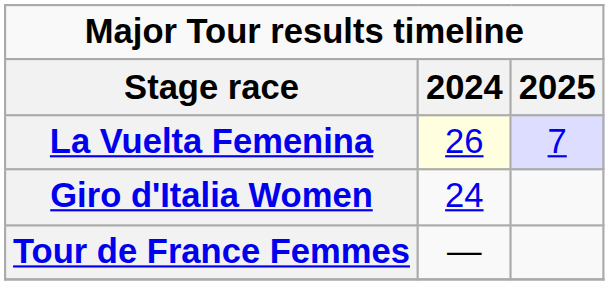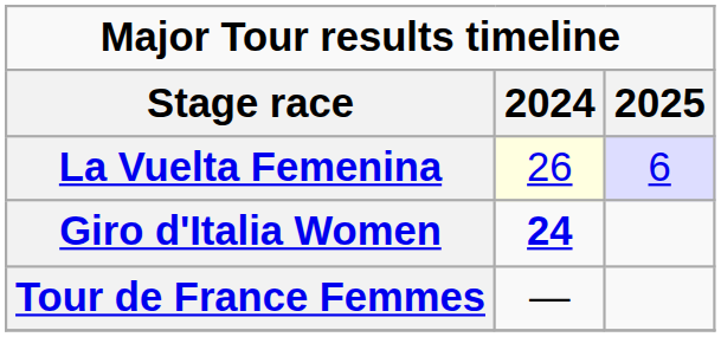La Vuelta Femenina | 2025: 7 -> 6
Giro d'Italia Women | 2024: normal -> bold
